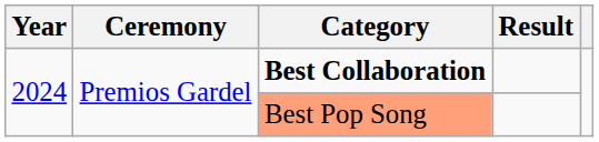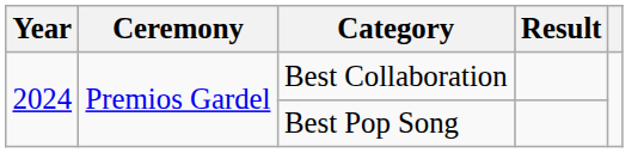Best Collaboration | Category: bold -> normal
Best Pop Song | Category: lightsalmon background -> no background
